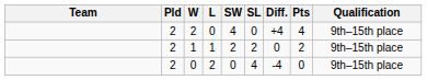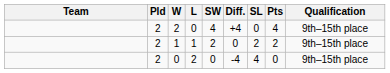columns swapped: SL <-> Diff.
